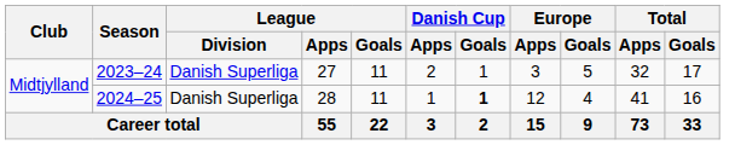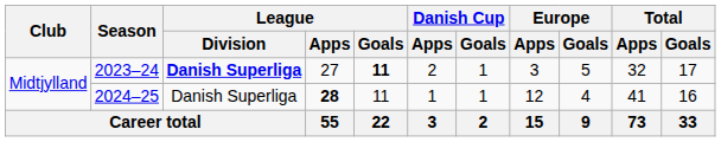2023–24 | League / Division: normal -> bold
2023–24 | League / Goals: normal -> bold
2024–25 | League / Apps: normal -> bold
2024–25 | Danish Cup / Goals: bold -> normal
